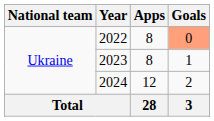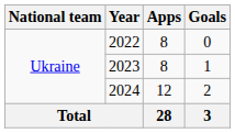2022 | Goals: lightsalmon background -> no background
